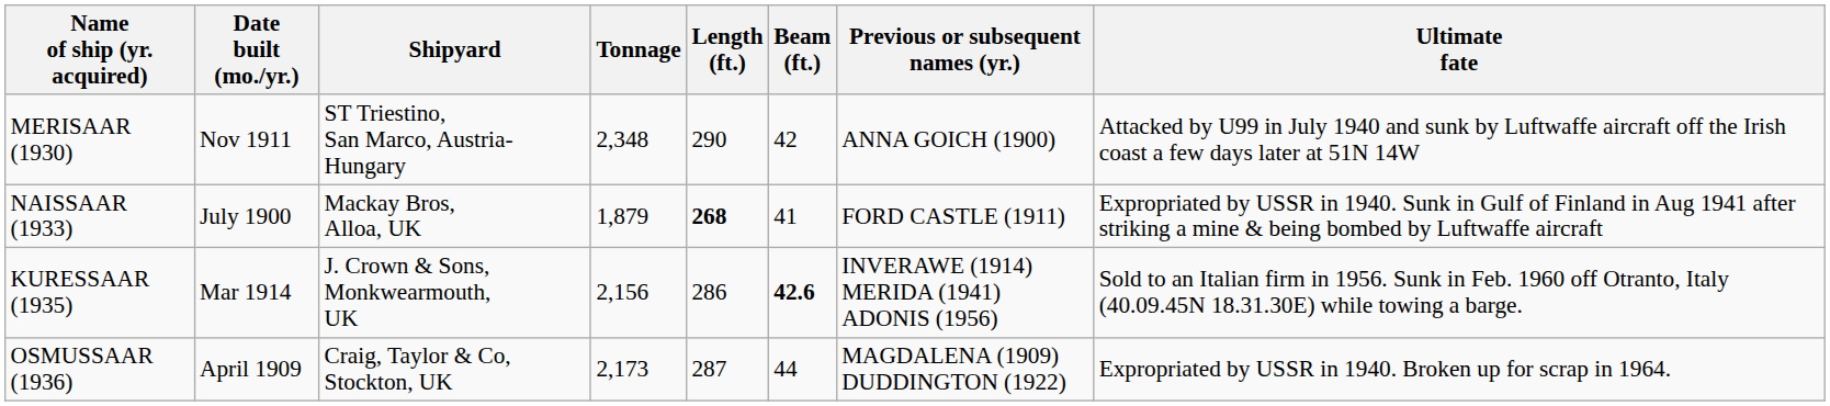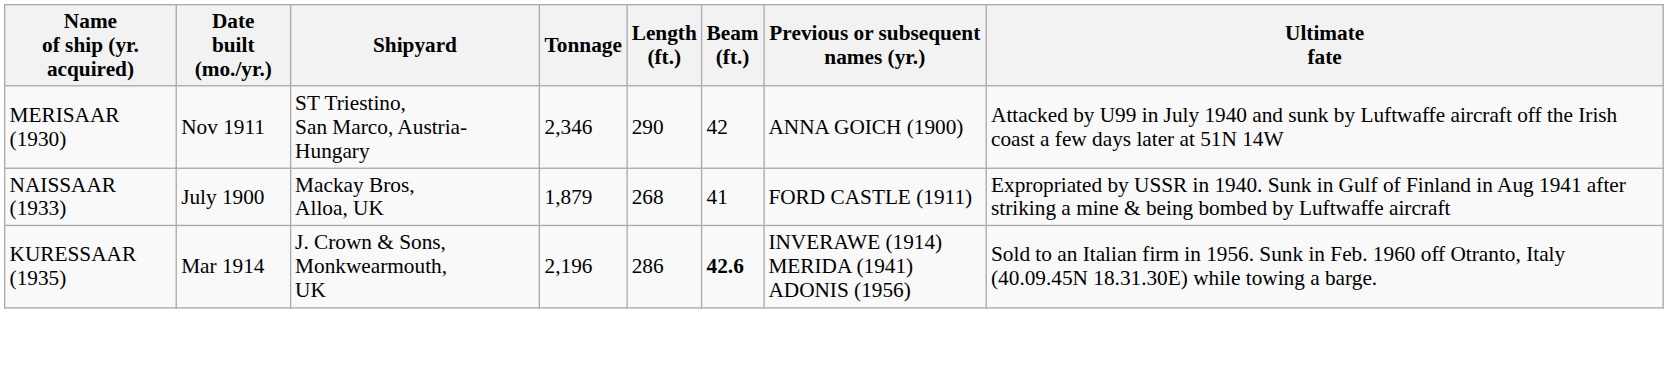MERISAAR (1930) | Tonnage: 2,348 -> 2,346
NAISSAAR (1933) | Length (ft.): bold -> normal
KURESSAAR (1935) | Tonnage: 2,156 -> 2,196
- row: OSMUSSAAR (1936) | April 1909 | Craig, Taylor & Co, Stockton, UK | 2,173 | 287 | 44 | MAGDALENA (1909) DUDDINGTON (1922) | Expropriated by USSR in 1940. Broken up for scrap in 1964.
